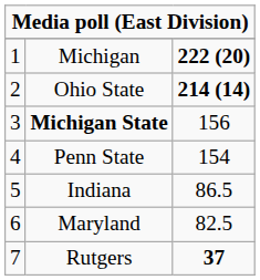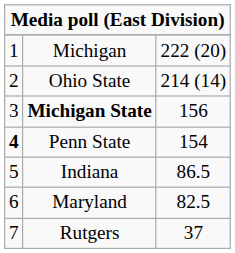Michigan | column 3: bold -> normal
Ohio State | column 3: bold -> normal
Penn State | column 1: normal -> bold
Rutgers | column 3: bold -> normal
